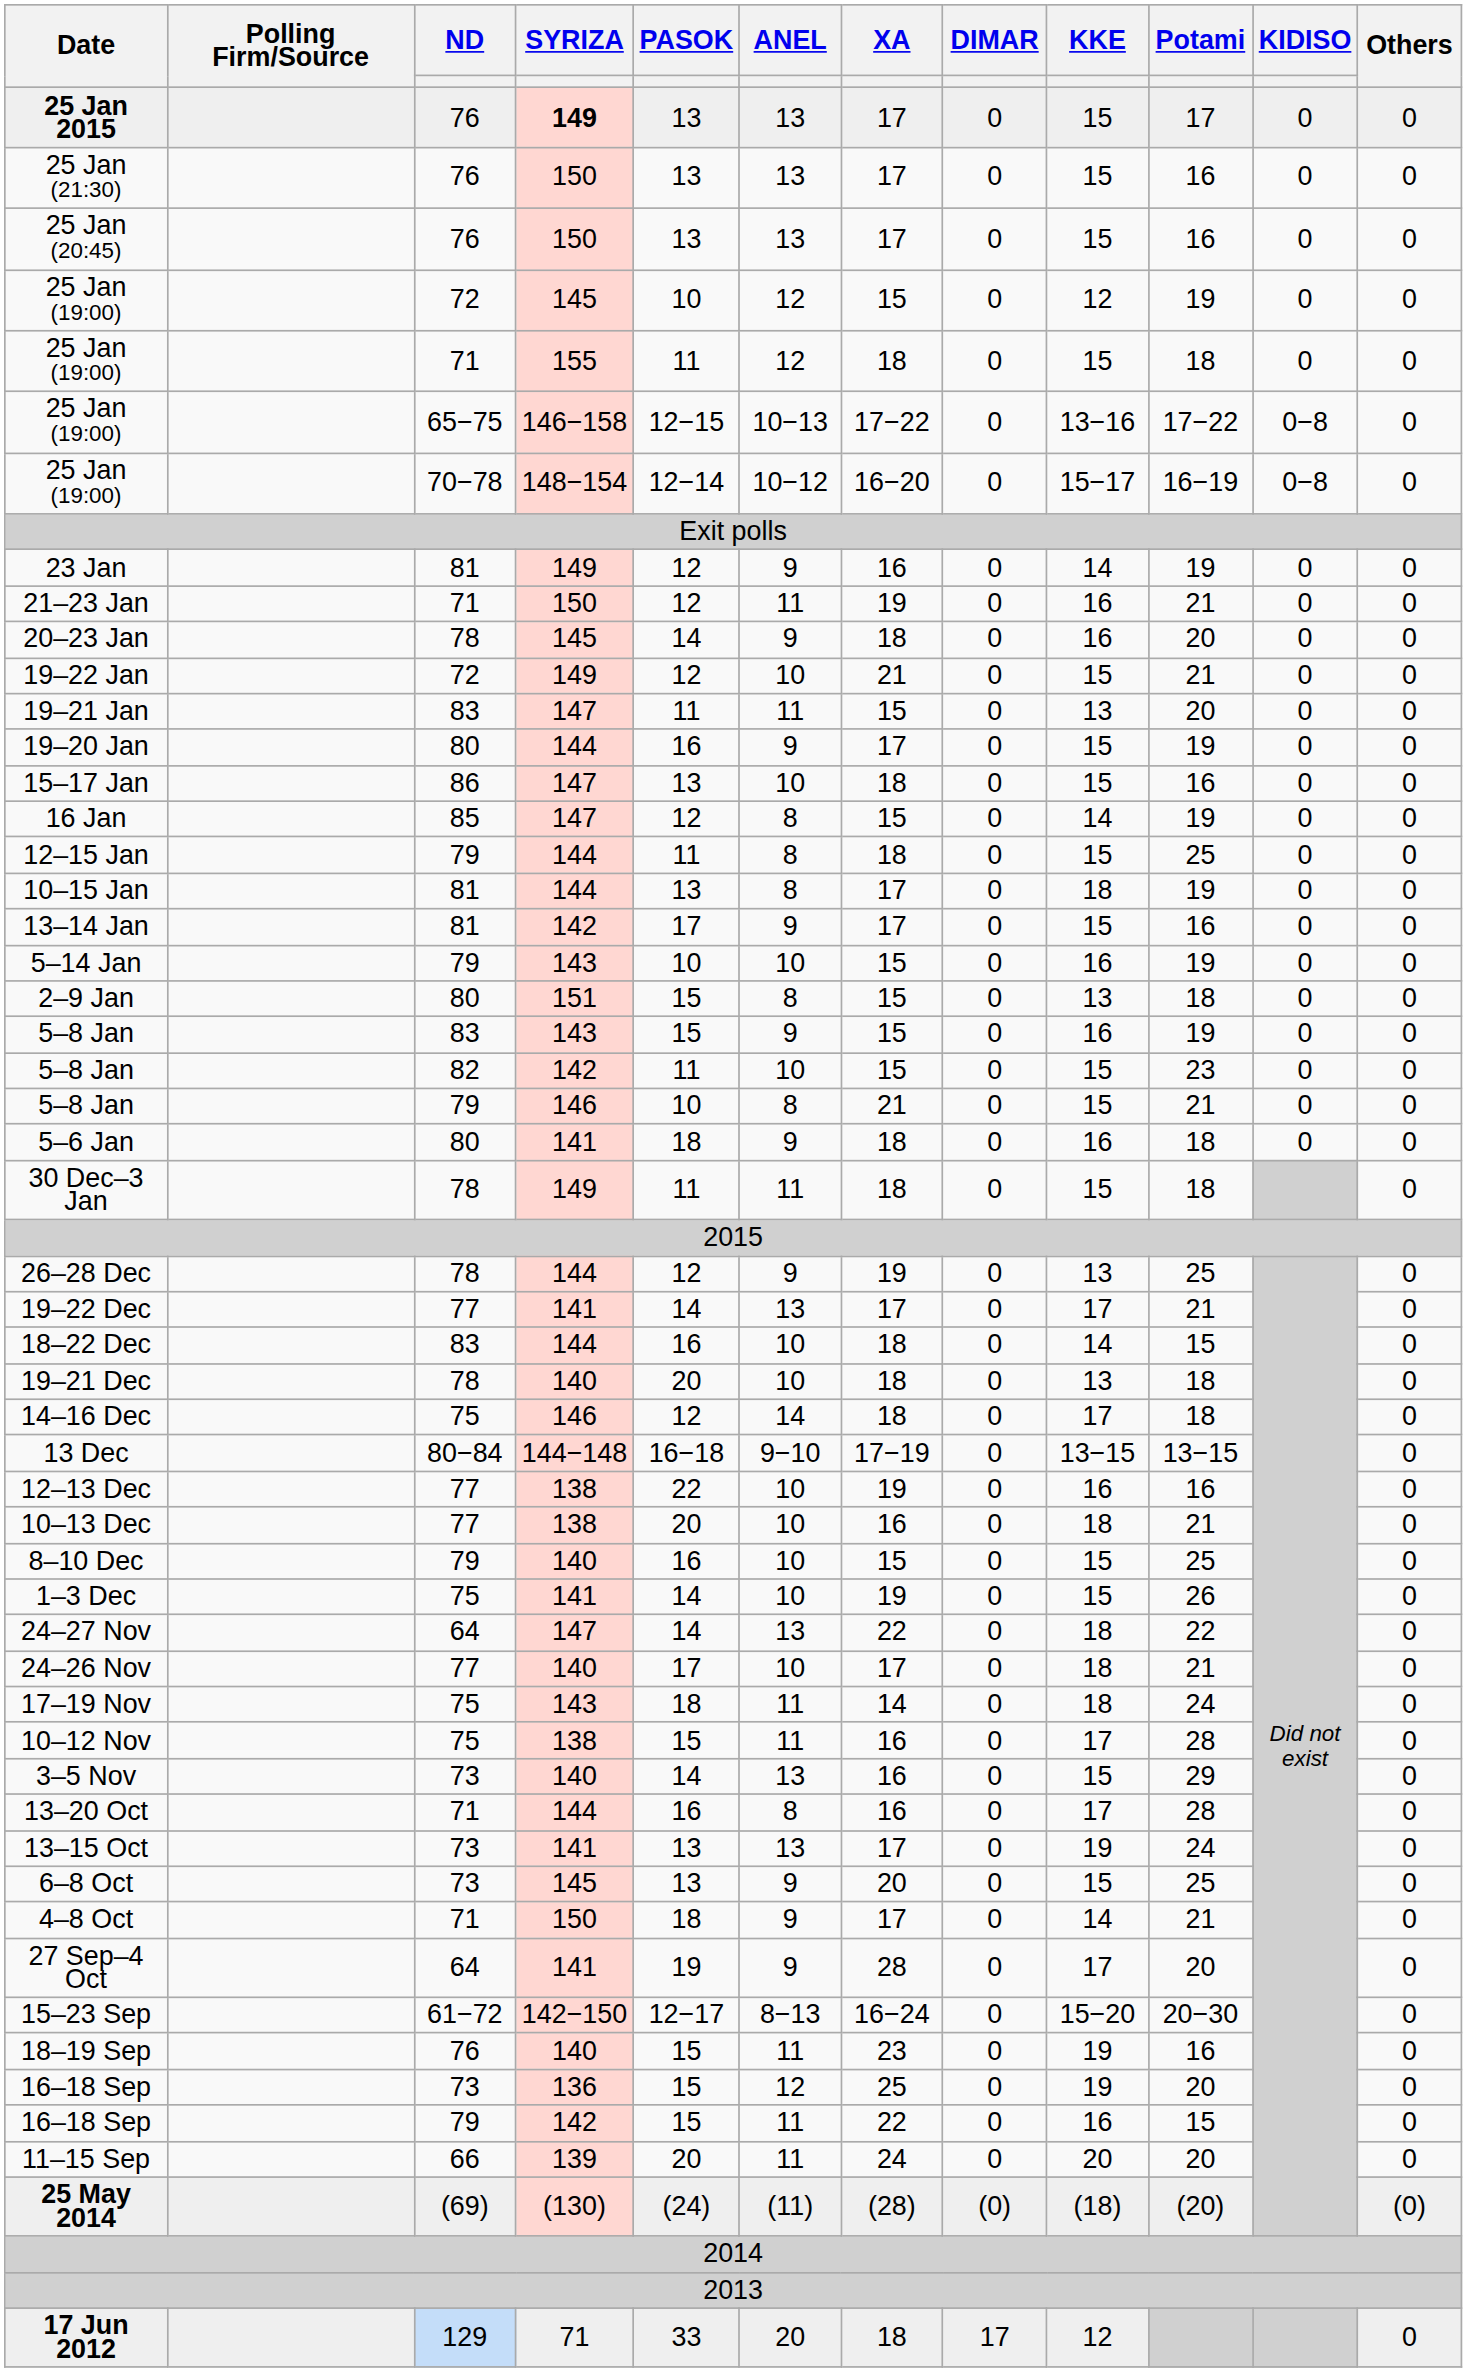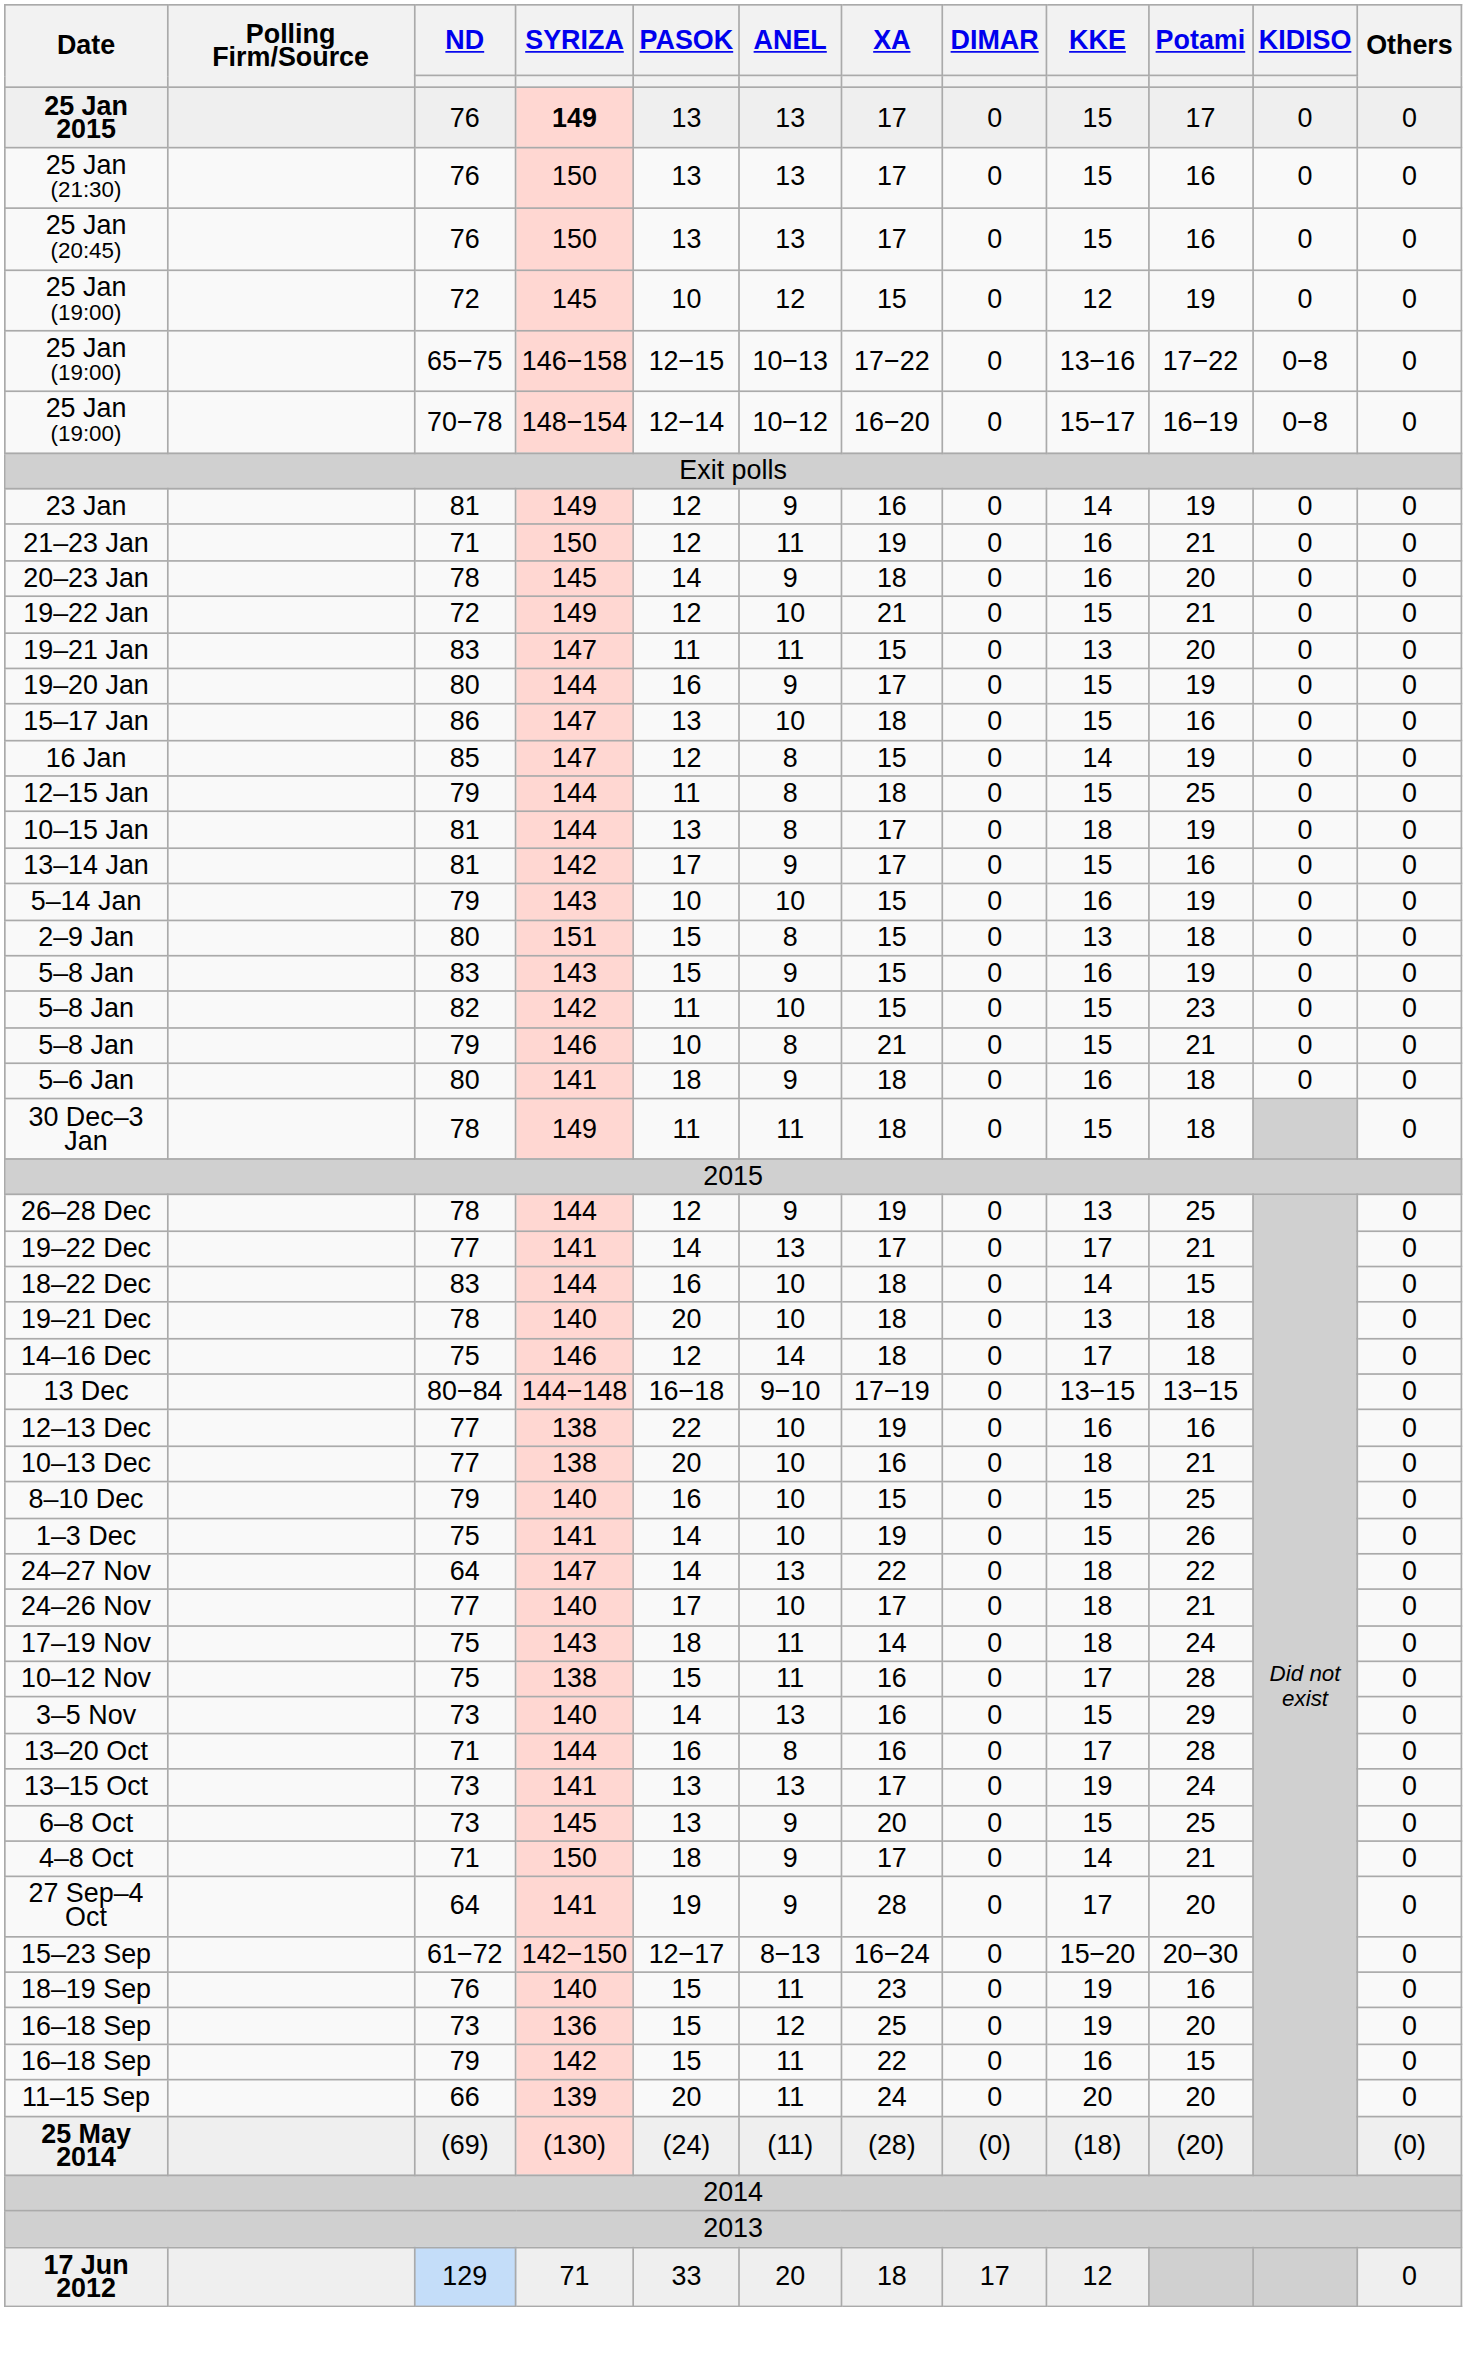- row: 25 Jan (19:00) | 71 | 155 | 11 | 12 | 18 | 0 | 15 | 18 | 0 | 0
